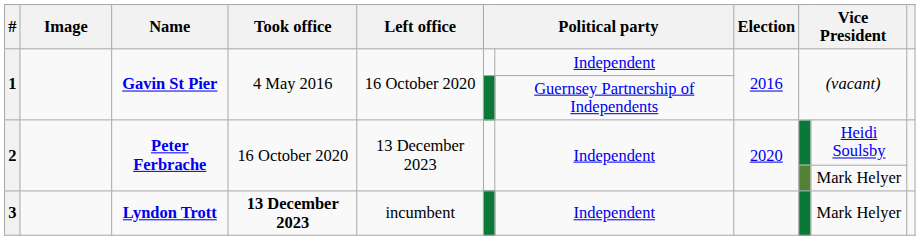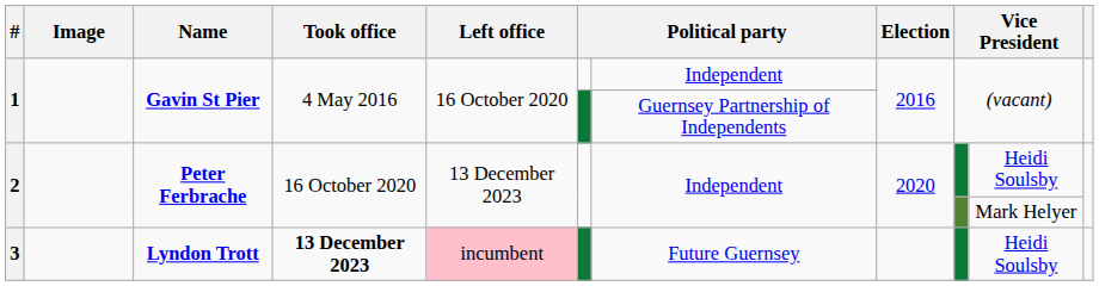3 | Left office: no background -> pink background
3 | column 7: Independent -> Future Guernsey
3 | column 10: Mark Helyer -> Heidi Soulsby
